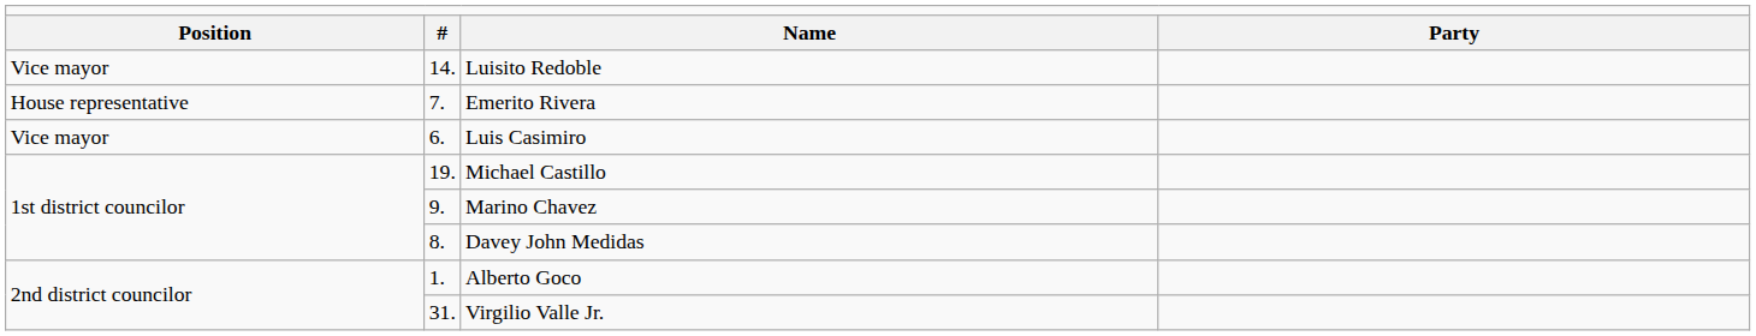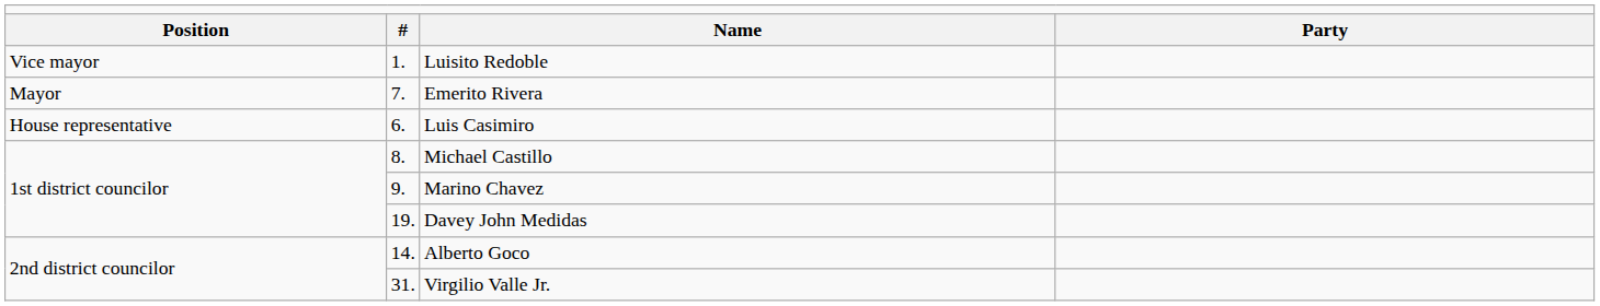Luisito Redoble | column 2: 14. -> 1.
Emerito Rivera | column 1: House representative -> Mayor
Luis Casimiro | column 1: Vice mayor -> House representative
Michael Castillo | column 2: 19. -> 8.
Davey John Medidas | column 2: 8. -> 19.
Alberto Goco | column 2: 1. -> 14.
